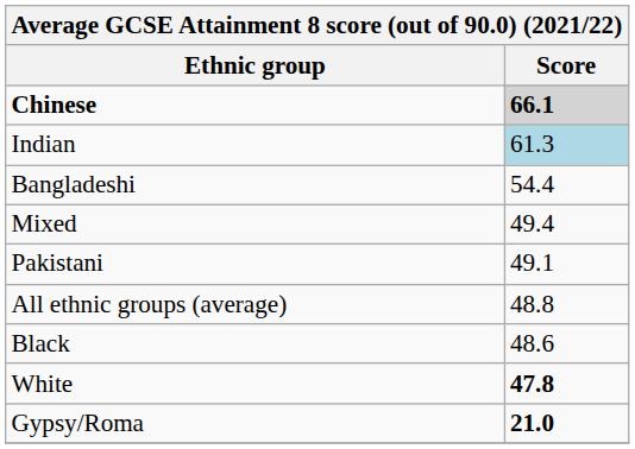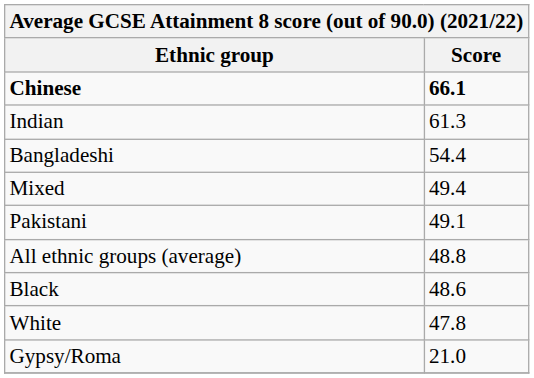Chinese | Score: lightgrey background -> no background
Indian | Score: lightblue background -> no background
White | Score: bold -> normal
Gypsy/Roma | Score: bold -> normal
